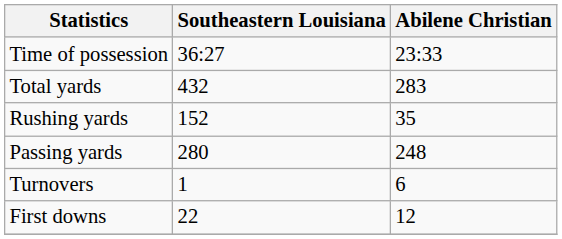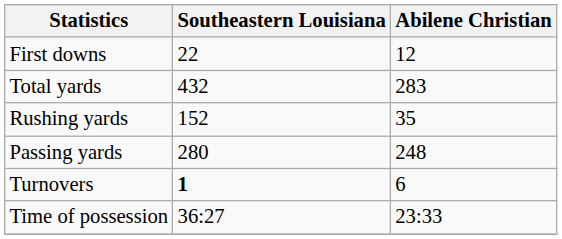rows swapped: First downs <-> Time of possession
Turnovers | Southeastern Louisiana: normal -> bold
